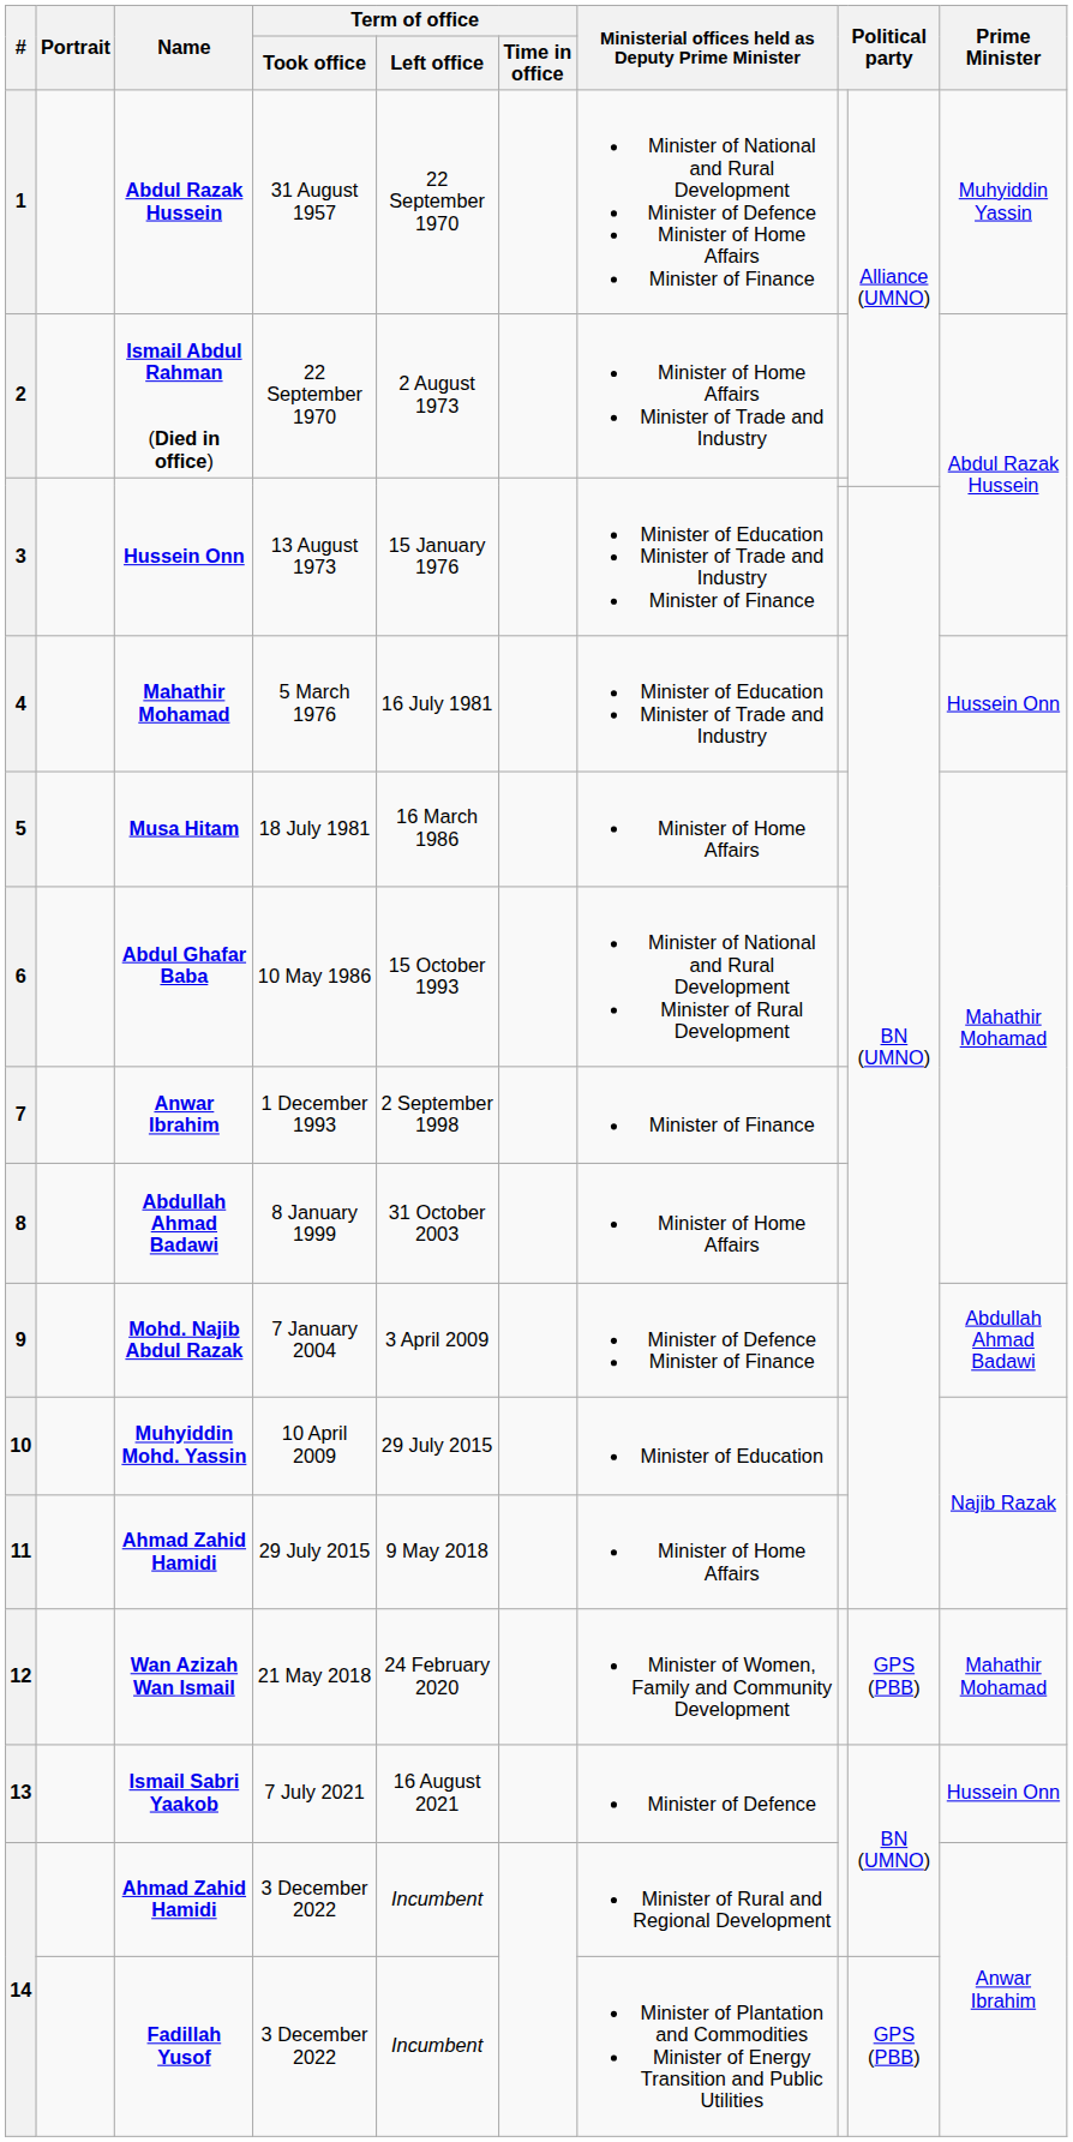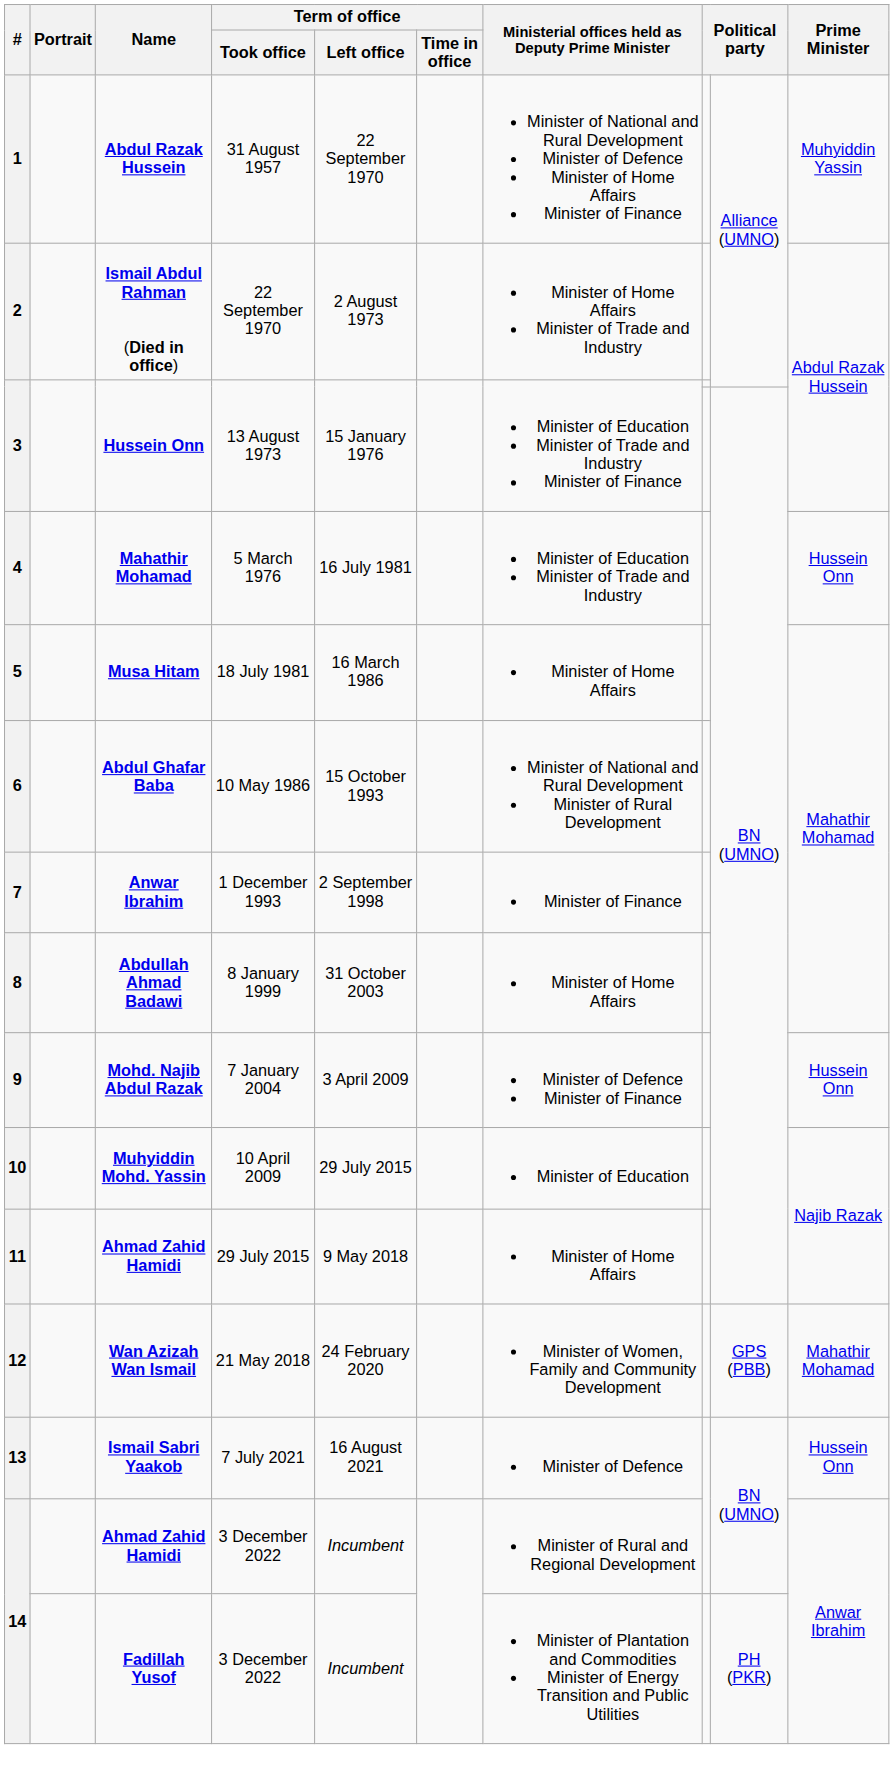9 | Prime Minister: Abdullah Ahmad Badawi -> Hussein Onn
14 / Fadillah Yusof | column 9: GPS (PBB) -> PH (PKR)
